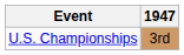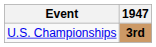U.S. Championships | 1947: normal -> bold
